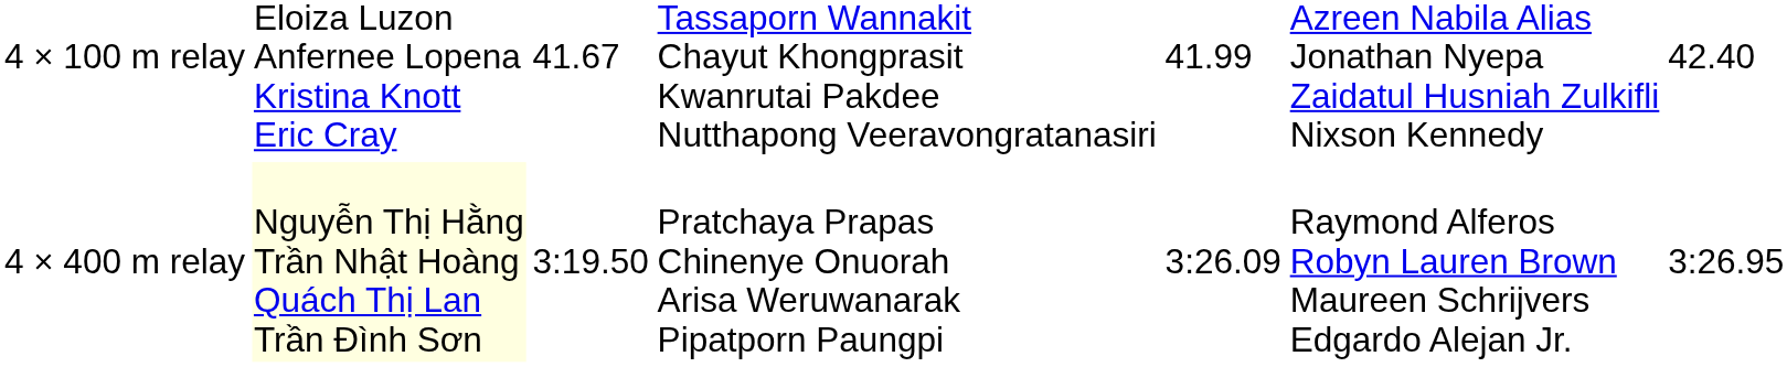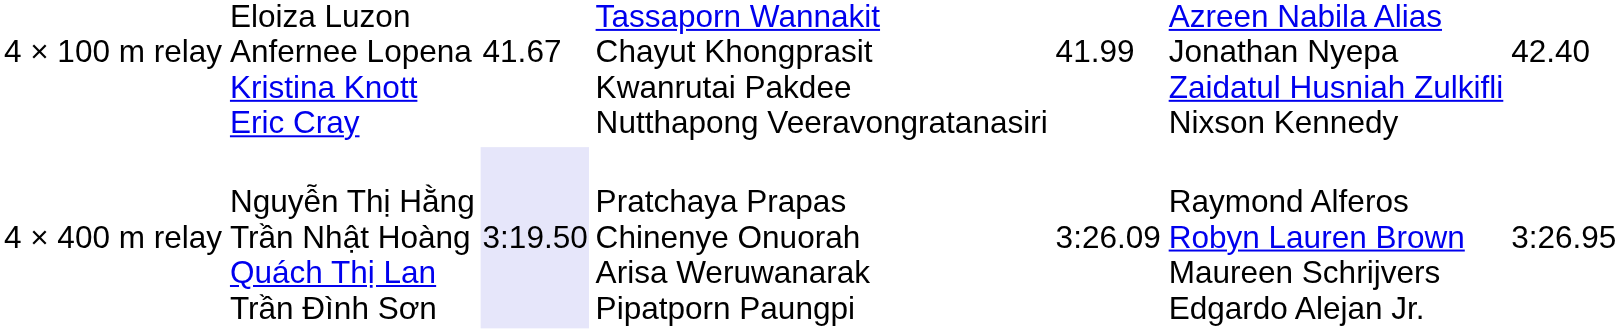4 × 400 m relay | column 2: lightyellow background -> no background
4 × 400 m relay | column 3: no background -> lavender background
